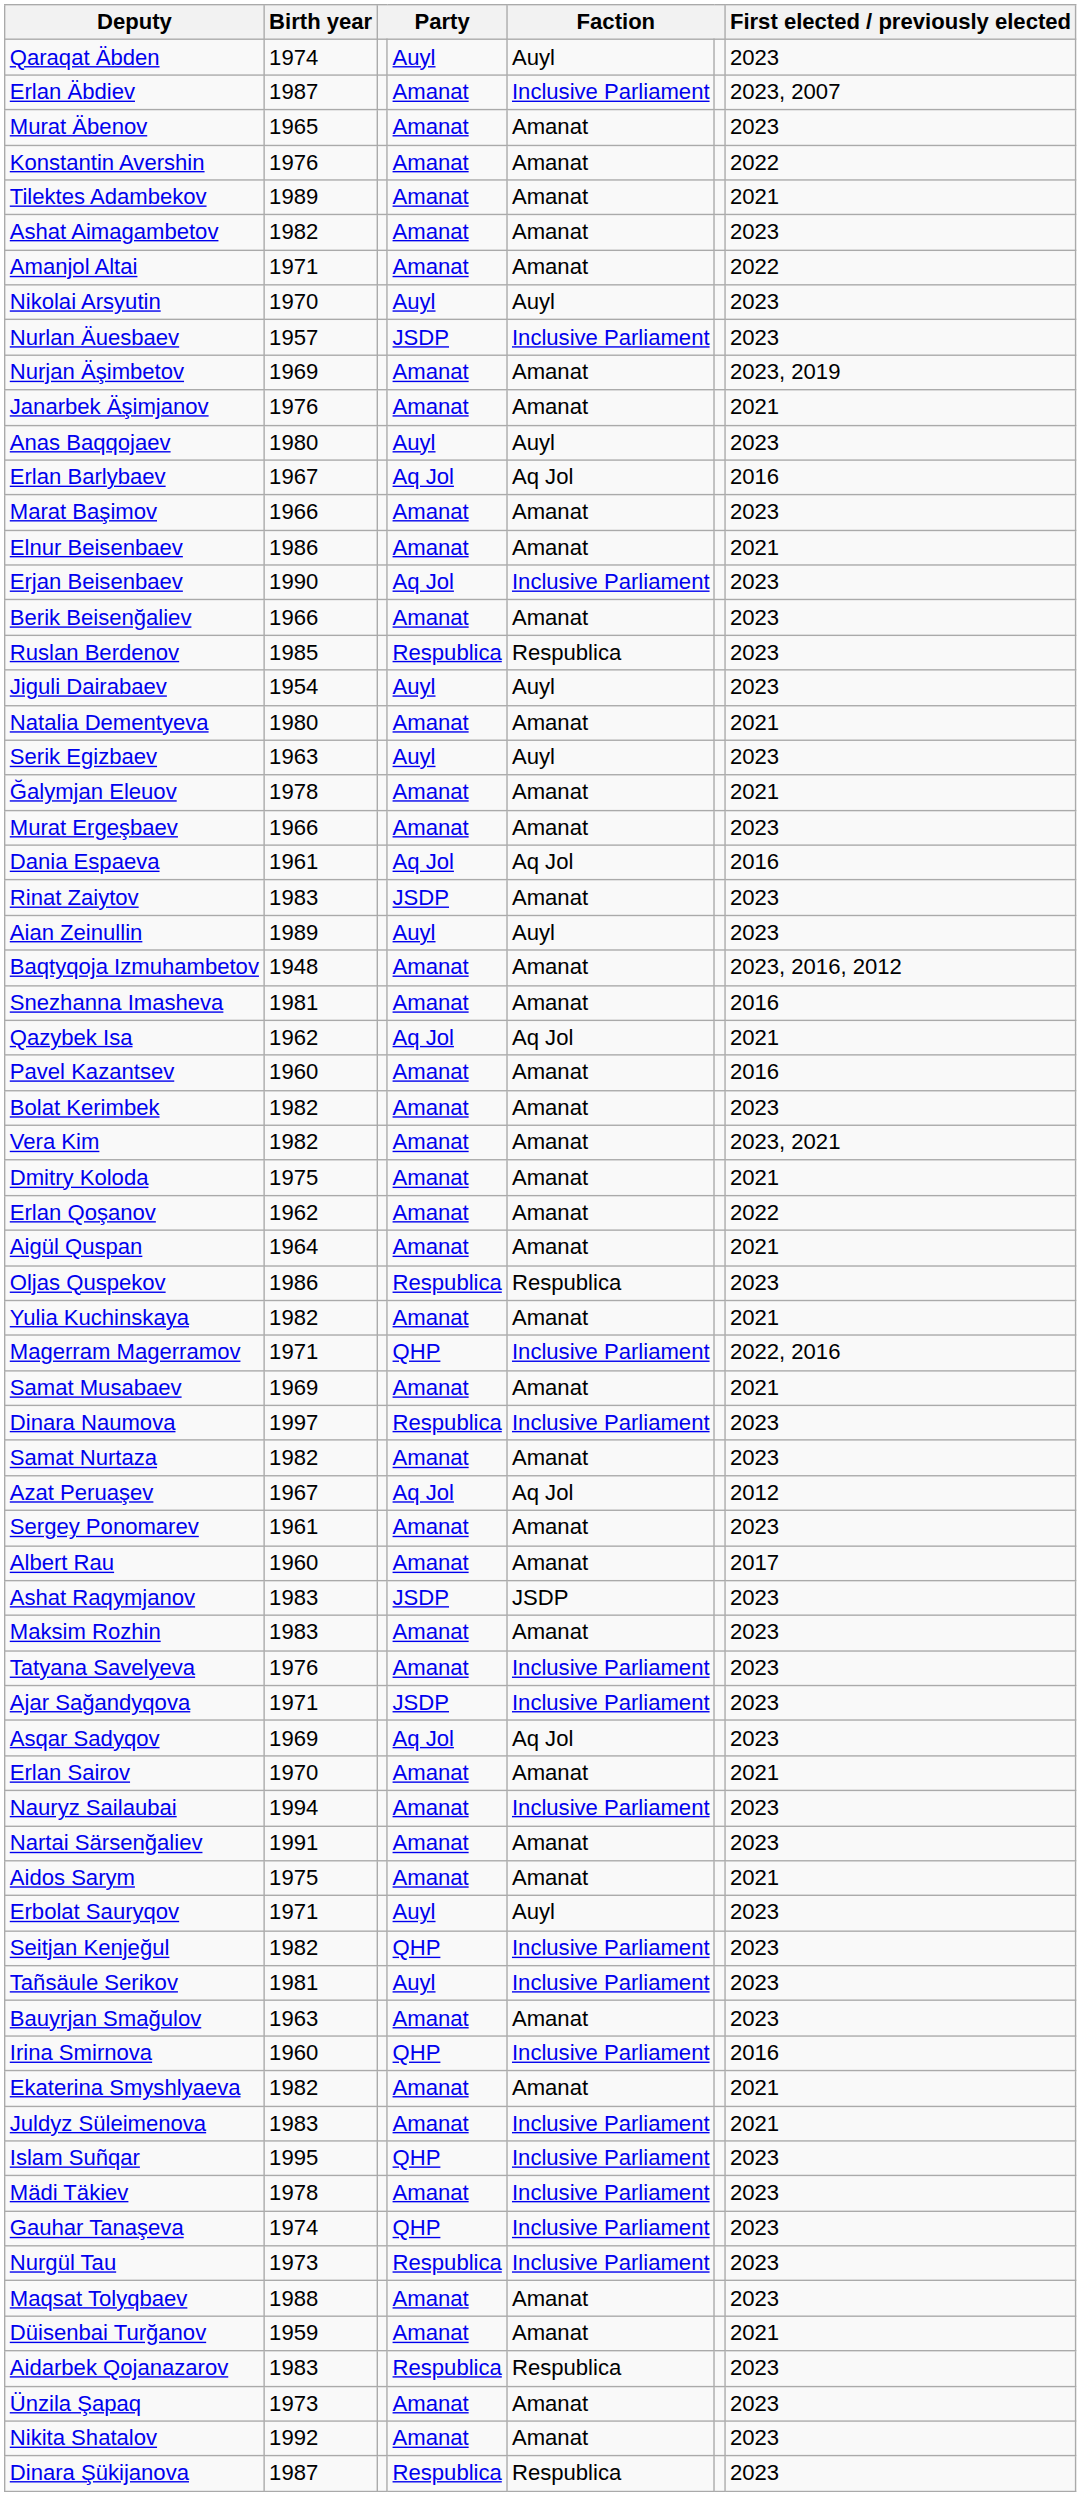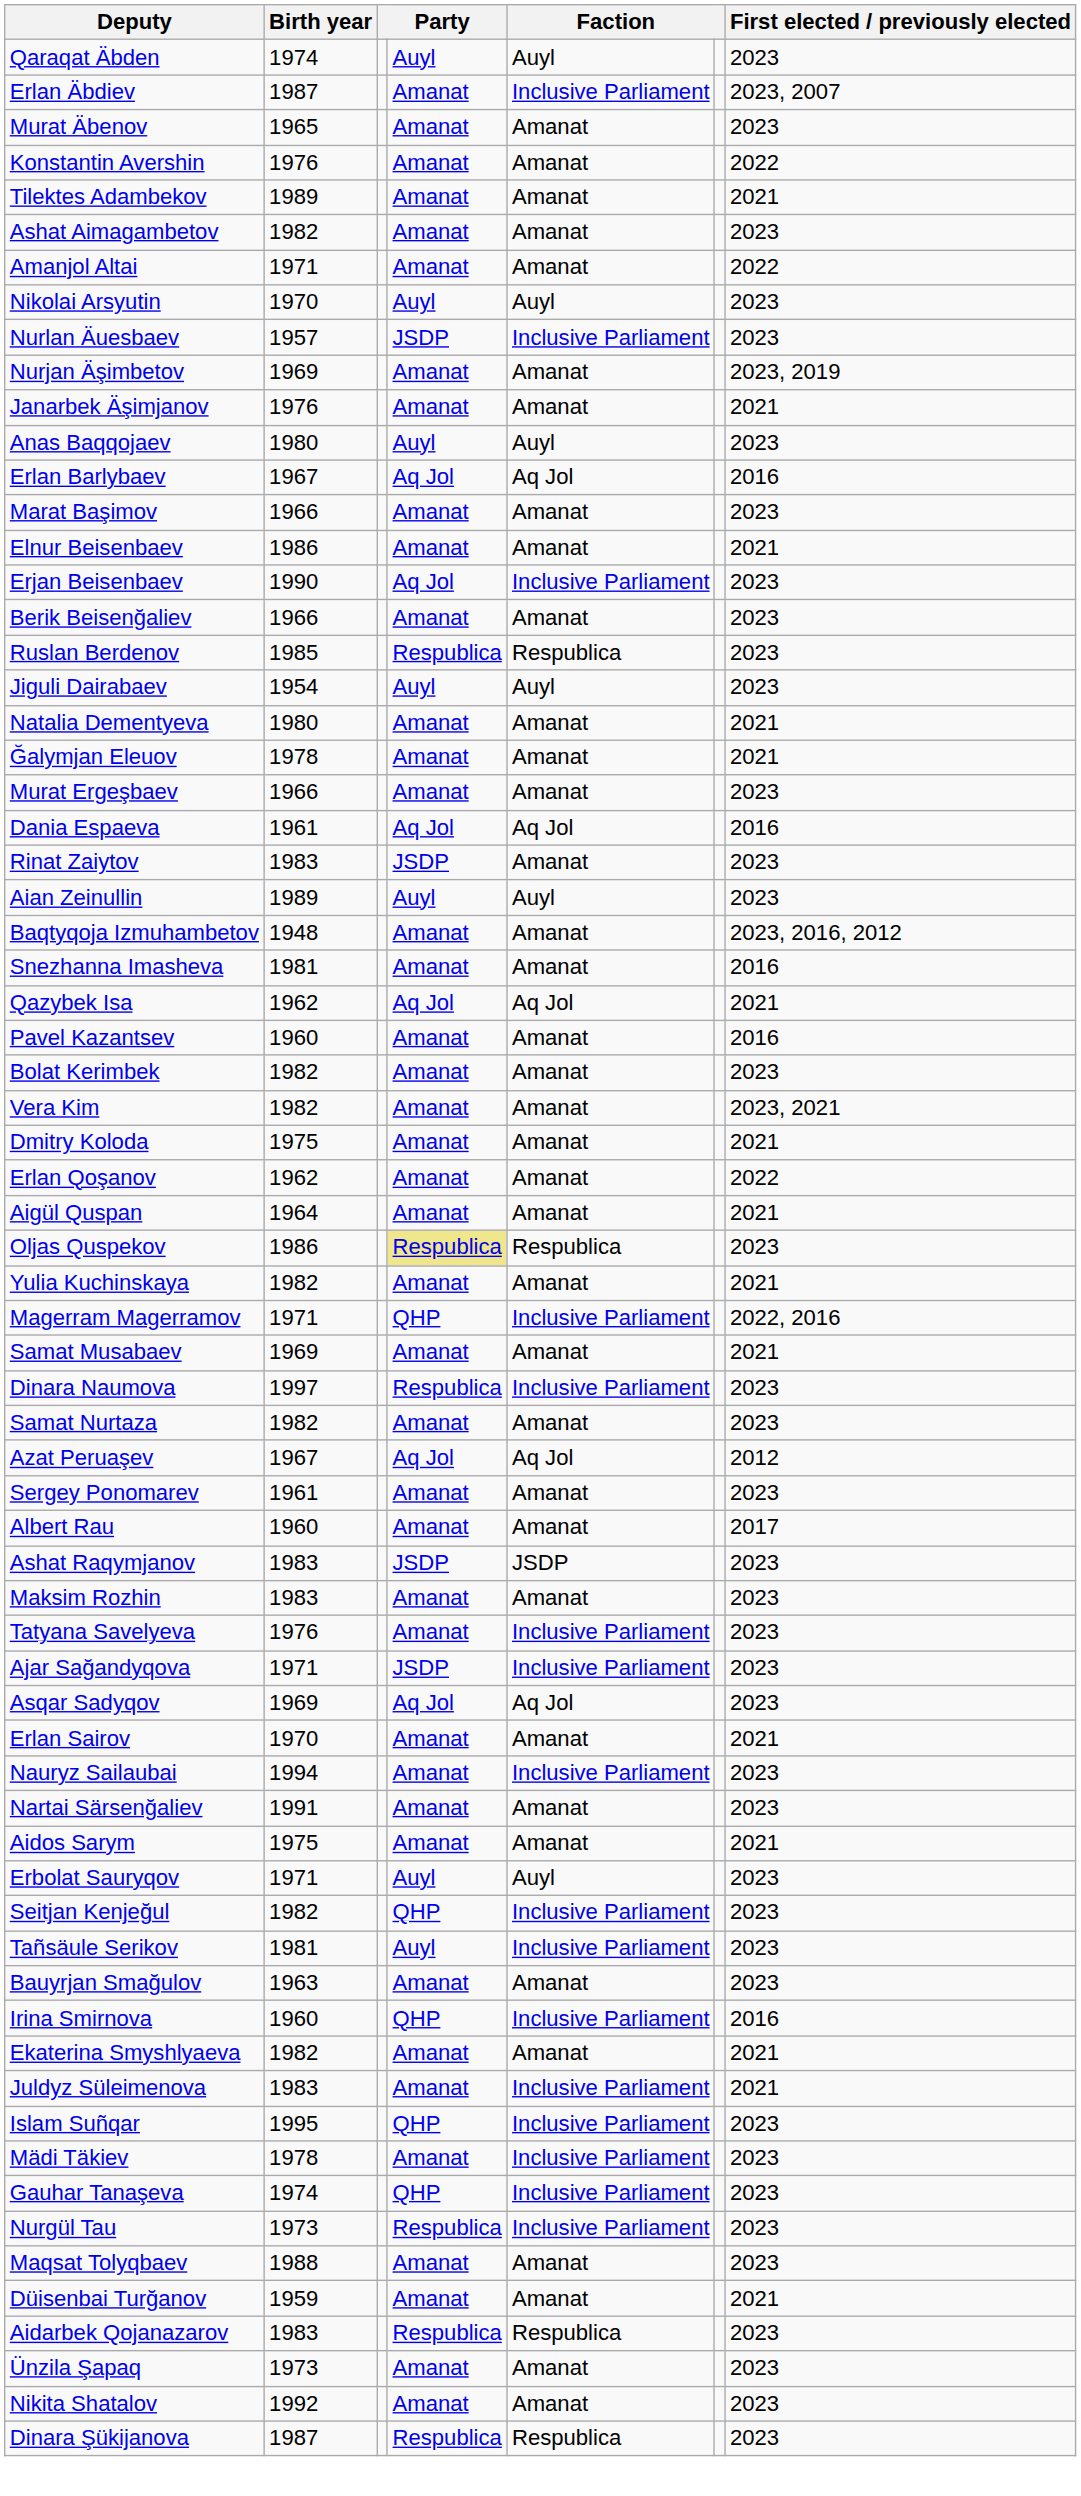- row: Serik Egizbaev | 1963 | Auyl | Auyl | 2023
Oljas Quspekov | column 4: no background -> khaki background
